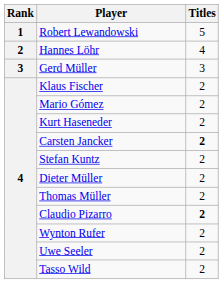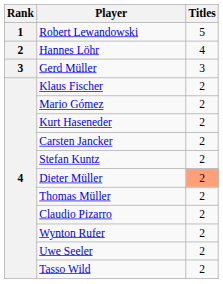Carsten Jancker | Titles: bold -> normal
Dieter Müller | Titles: no background -> lightsalmon background
Claudio Pizarro | Titles: bold -> normal
